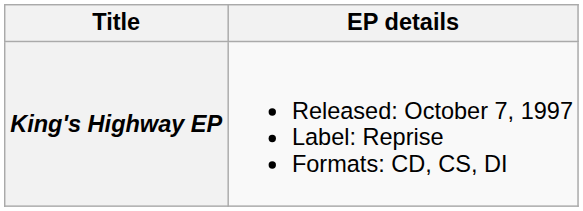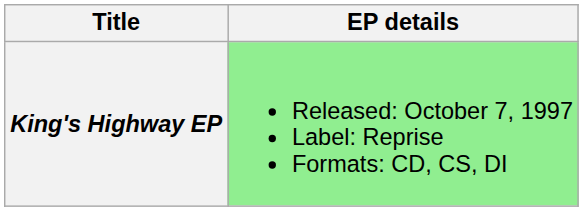King's Highway EP | EP details: no background -> lightgreen background
